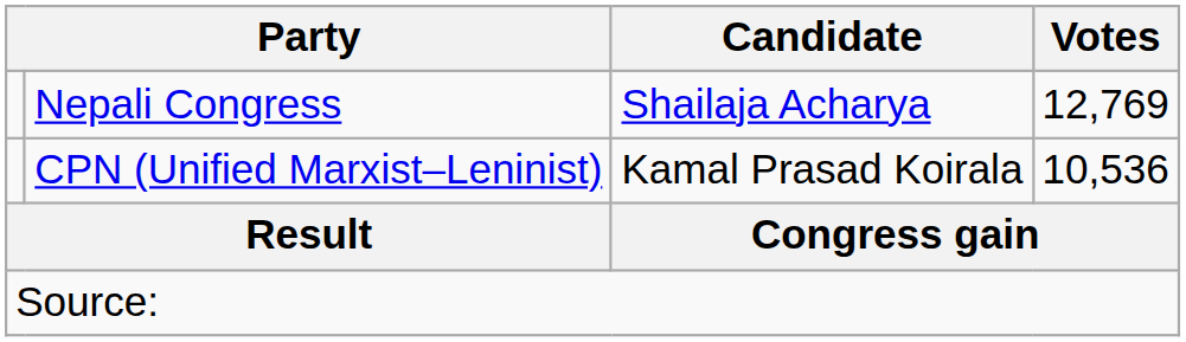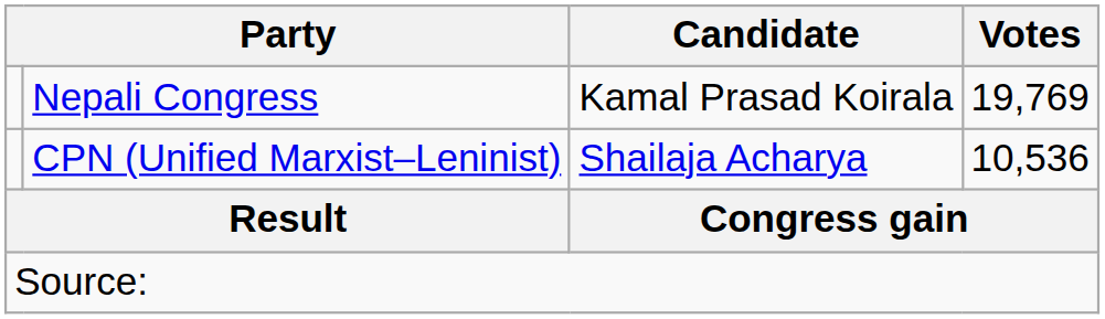Nepali Congress | Candidate: Shailaja Acharya -> Kamal Prasad Koirala
Nepali Congress | Votes: 12,769 -> 19,769
CPN (Unified Marxist–Leninist) | Candidate: Kamal Prasad Koirala -> Shailaja Acharya
